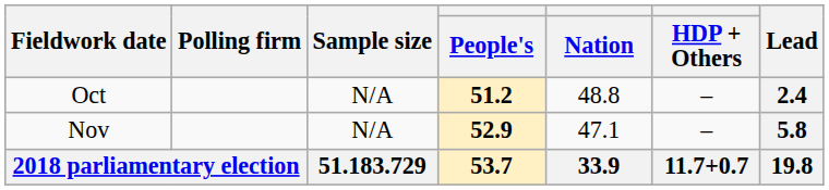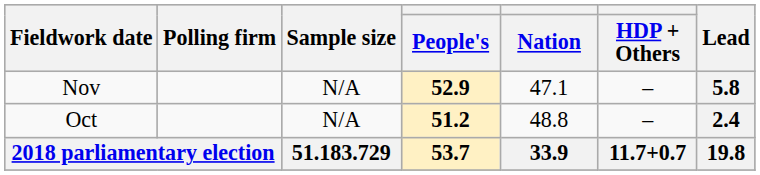rows swapped: Nov <-> Oct
